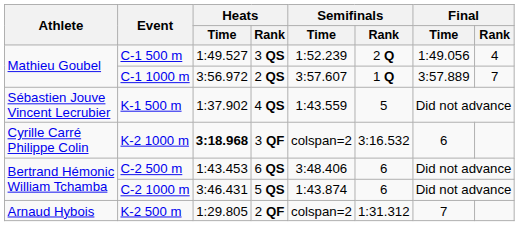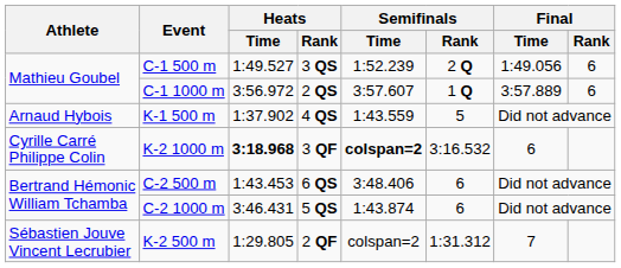C-1 500 m | Final / Rank: 4 -> 6
C-1 1000 m | Final / Rank: 7 -> 6
K-1 500 m | Athlete: Sébastien Jouve Vincent Lecrubier -> Arnaud Hybois
K-2 1000 m | Semifinals / Time: normal -> bold
K-2 500 m | Athlete: Arnaud Hybois -> Sébastien Jouve Vincent Lecrubier
